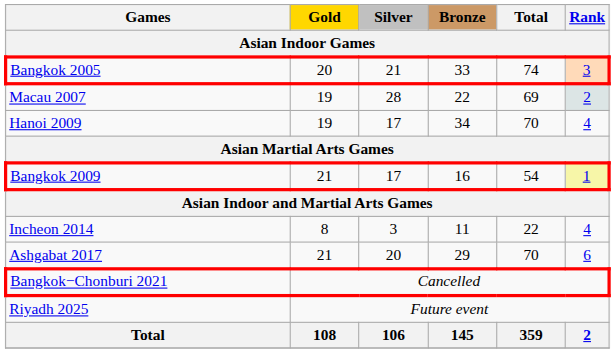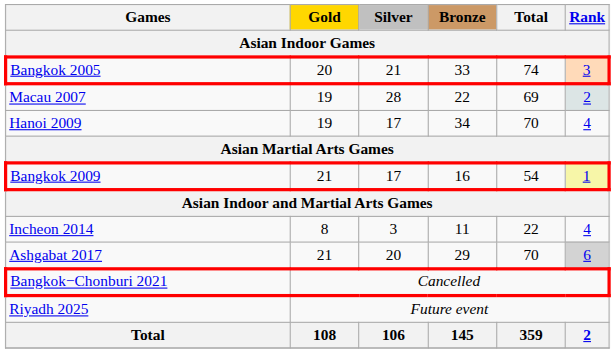Ashgabat 2017 | Rank: no background -> lightgrey background
